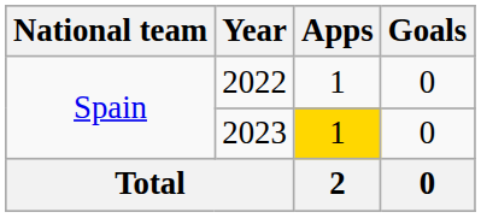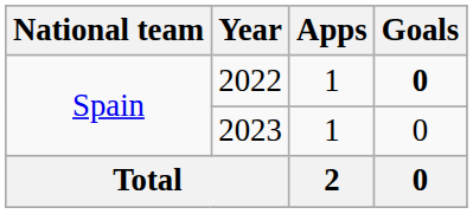2022 | Goals: normal -> bold
2023 | Apps: gold background -> no background
